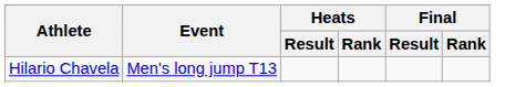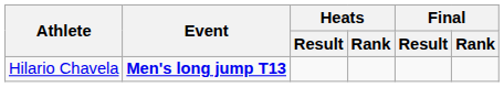Hilario Chavela | Event: normal -> bold
